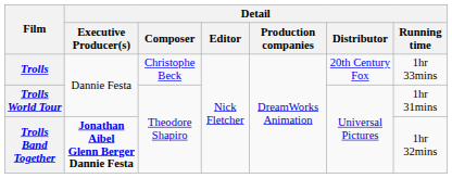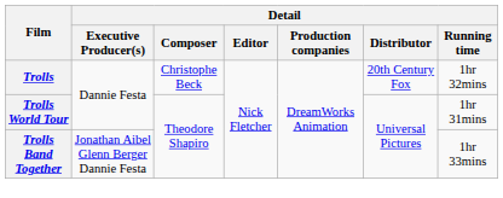Trolls | Detail / Running time: 1hr 33mins -> 1hr 32mins
Trolls Band Together | Detail / Executive Producer(s): bold -> normal
Trolls Band Together | Detail / Running time: 1hr 32mins -> 1hr 33mins
